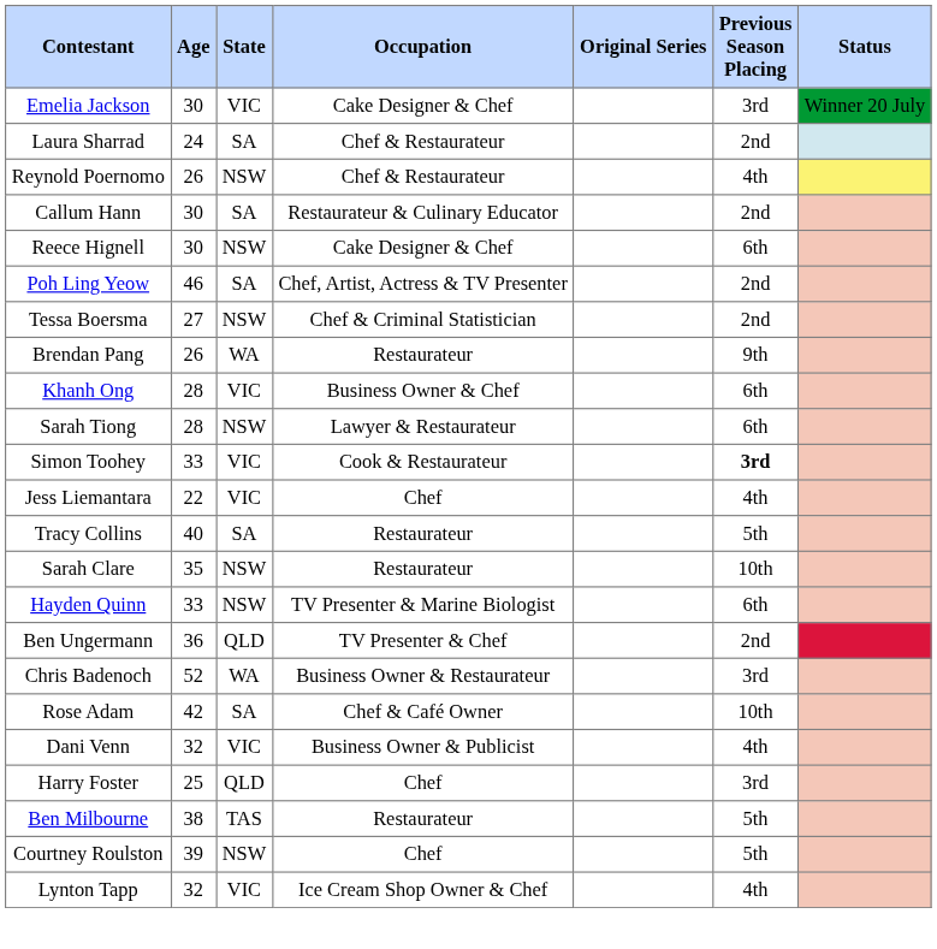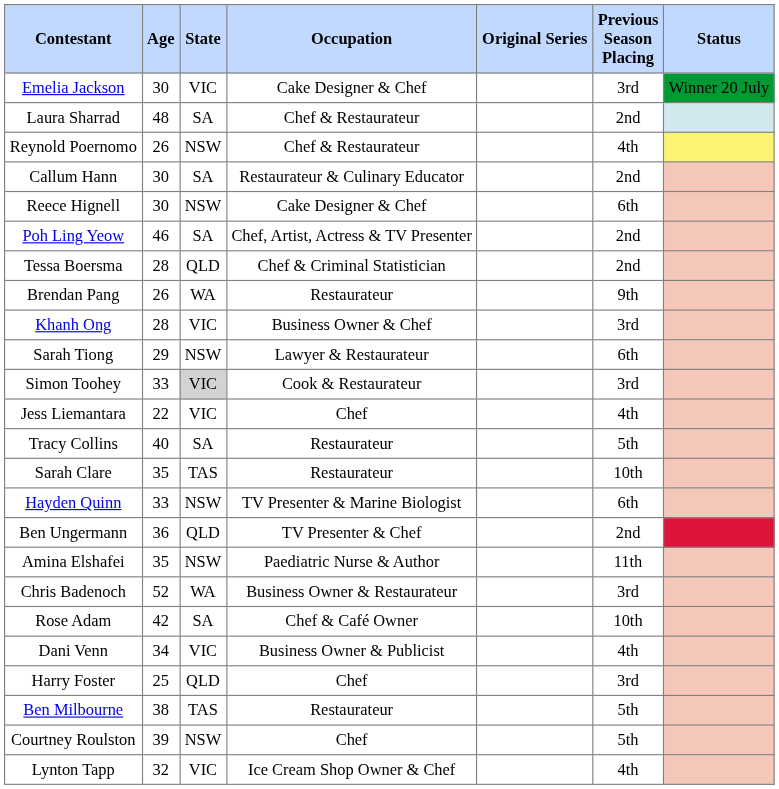Laura Sharrad | Age: 24 -> 48
Tessa Boersma | Age: 27 -> 28
Tessa Boersma | State: NSW -> QLD
Khanh Ong | Previous Season Placing: 6th -> 3rd
Sarah Tiong | Age: 28 -> 29
Simon Toohey | State: no background -> lightgrey background
Simon Toohey | Previous Season Placing: bold -> normal
Sarah Clare | State: NSW -> TAS
+ row: Amina Elshafei | 35 | NSW | Paediatric Nurse & Author | 11th
Dani Venn | Age: 32 -> 34
